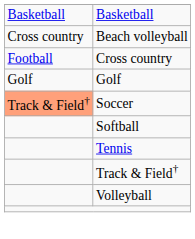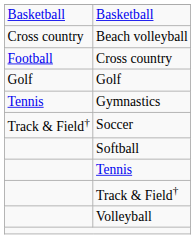+ row: Tennis | Gymnastics
Soccer | column 1: lightsalmon background -> no background
